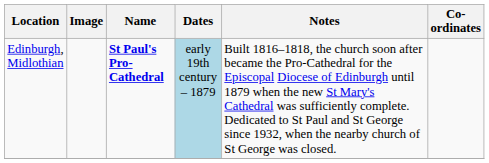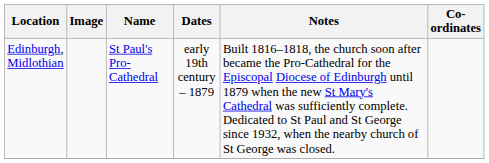Edinburgh, Midlothian | Name: bold -> normal
Edinburgh, Midlothian | Dates: lightblue background -> no background
